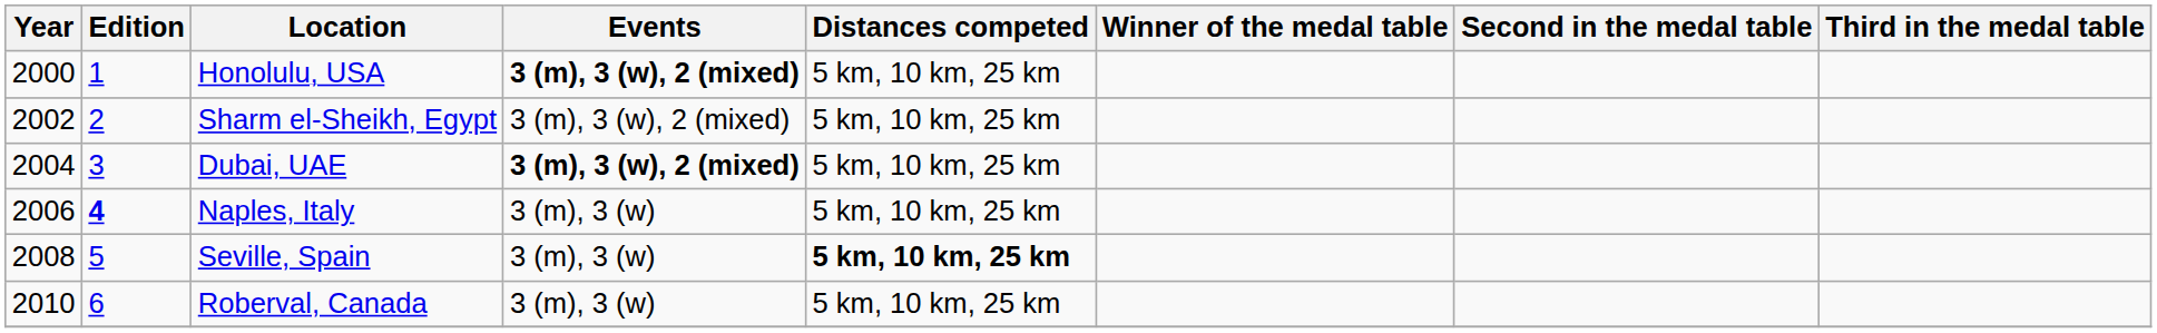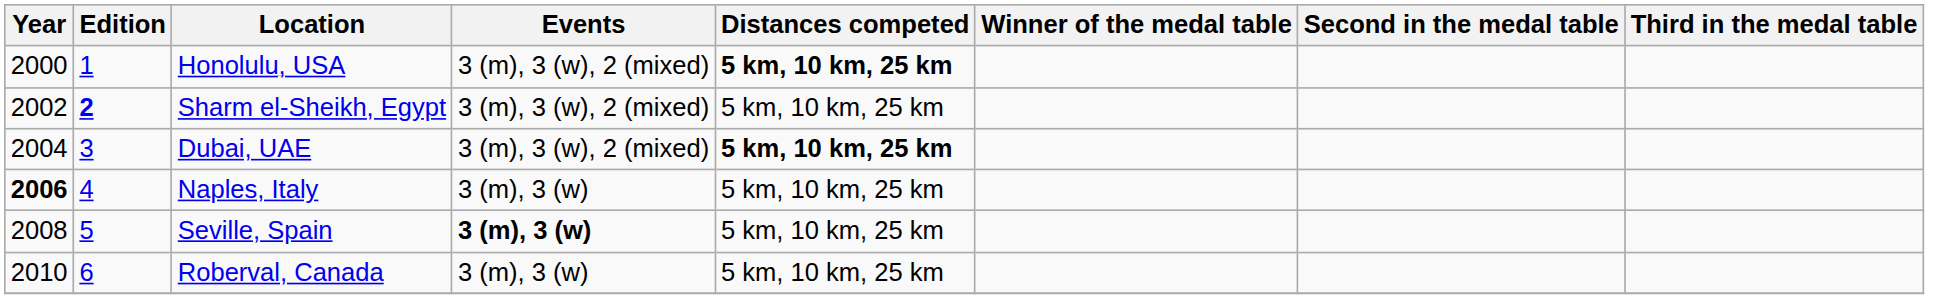Honolulu, USA | Events: bold -> normal
Honolulu, USA | Distances competed: normal -> bold
Sharm el-Sheikh, Egypt | Edition: normal -> bold
Dubai, UAE | Events: bold -> normal
Dubai, UAE | Distances competed: normal -> bold
Naples, Italy | Year: normal -> bold
Naples, Italy | Edition: bold -> normal
Seville, Spain | Events: normal -> bold
Seville, Spain | Distances competed: bold -> normal
